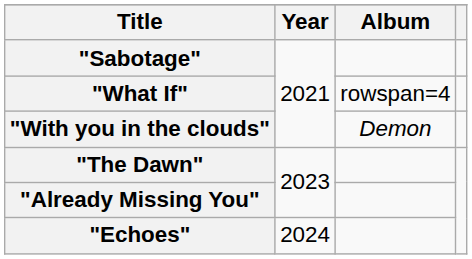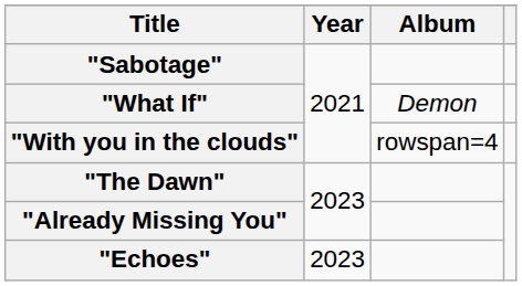"What If" | Album: rowspan=4 -> Demon
"With you in the clouds" | Album: Demon -> rowspan=4
"Echoes" | Year: 2024 -> 2023
